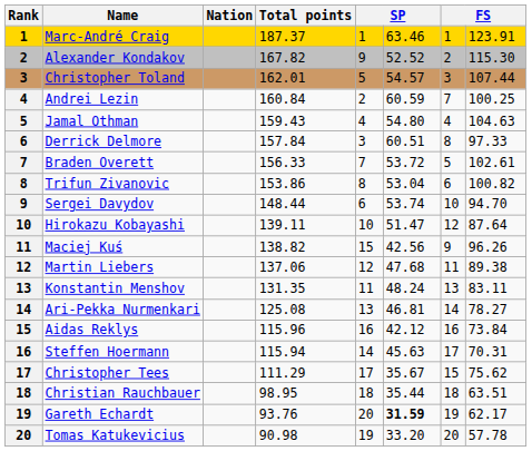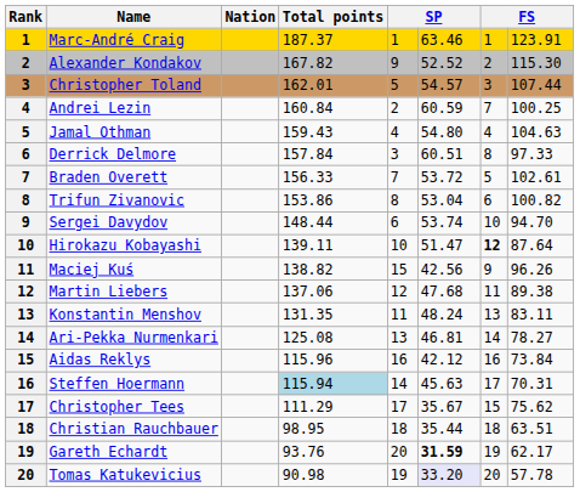Hirokazu Kobayashi | column 7: normal -> bold
Steffen Hoermann | Total points: no background -> lightblue background
Tomas Katukevicius | column 6: no background -> lavender background
